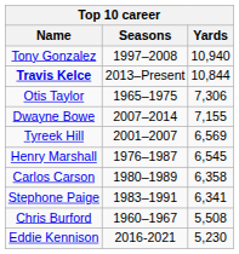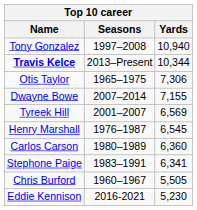Travis Kelce | Yards: 10,844 -> 10,344
Carlos Carson | Yards: 6,358 -> 6,360
Chris Burford | Yards: 5,508 -> 5,505
